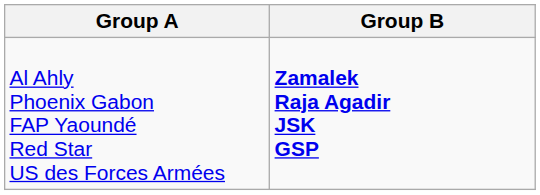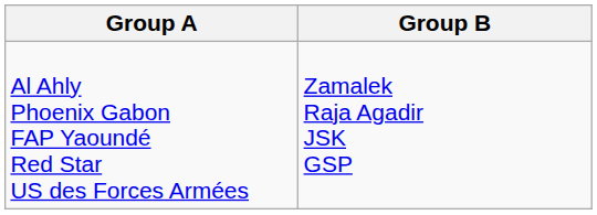row 2 | Group B: bold -> normal
